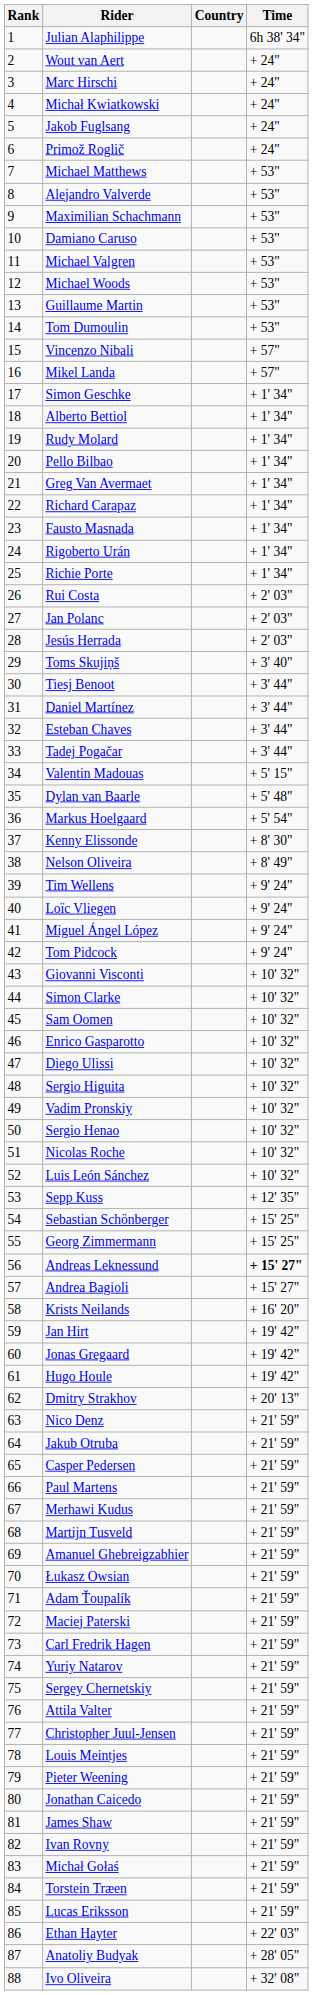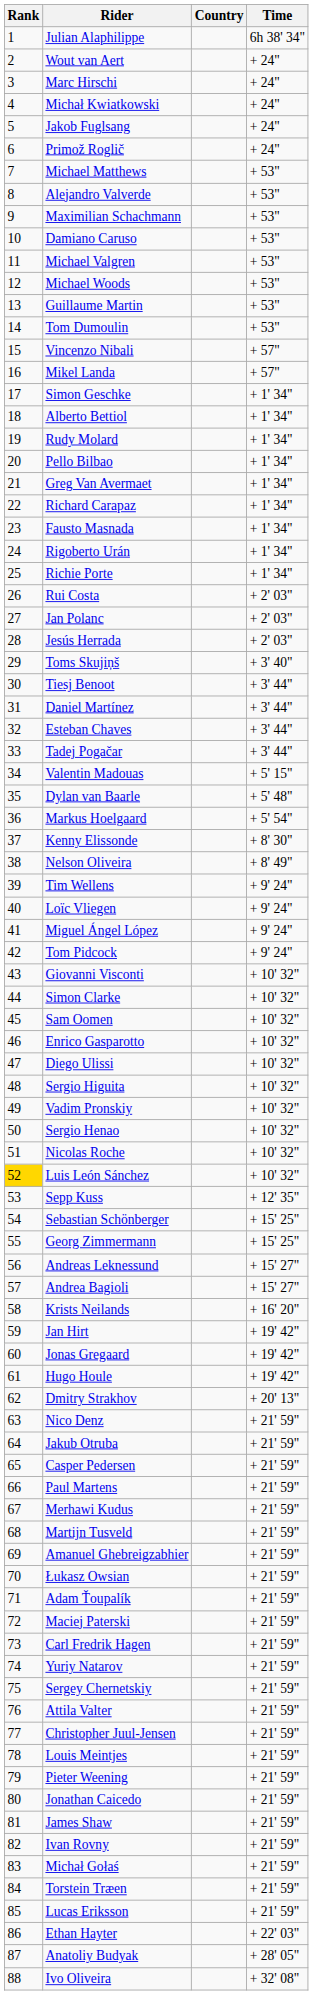Luis León Sánchez | Rank: no background -> gold background
Andreas Leknessund | Time: bold -> normal
